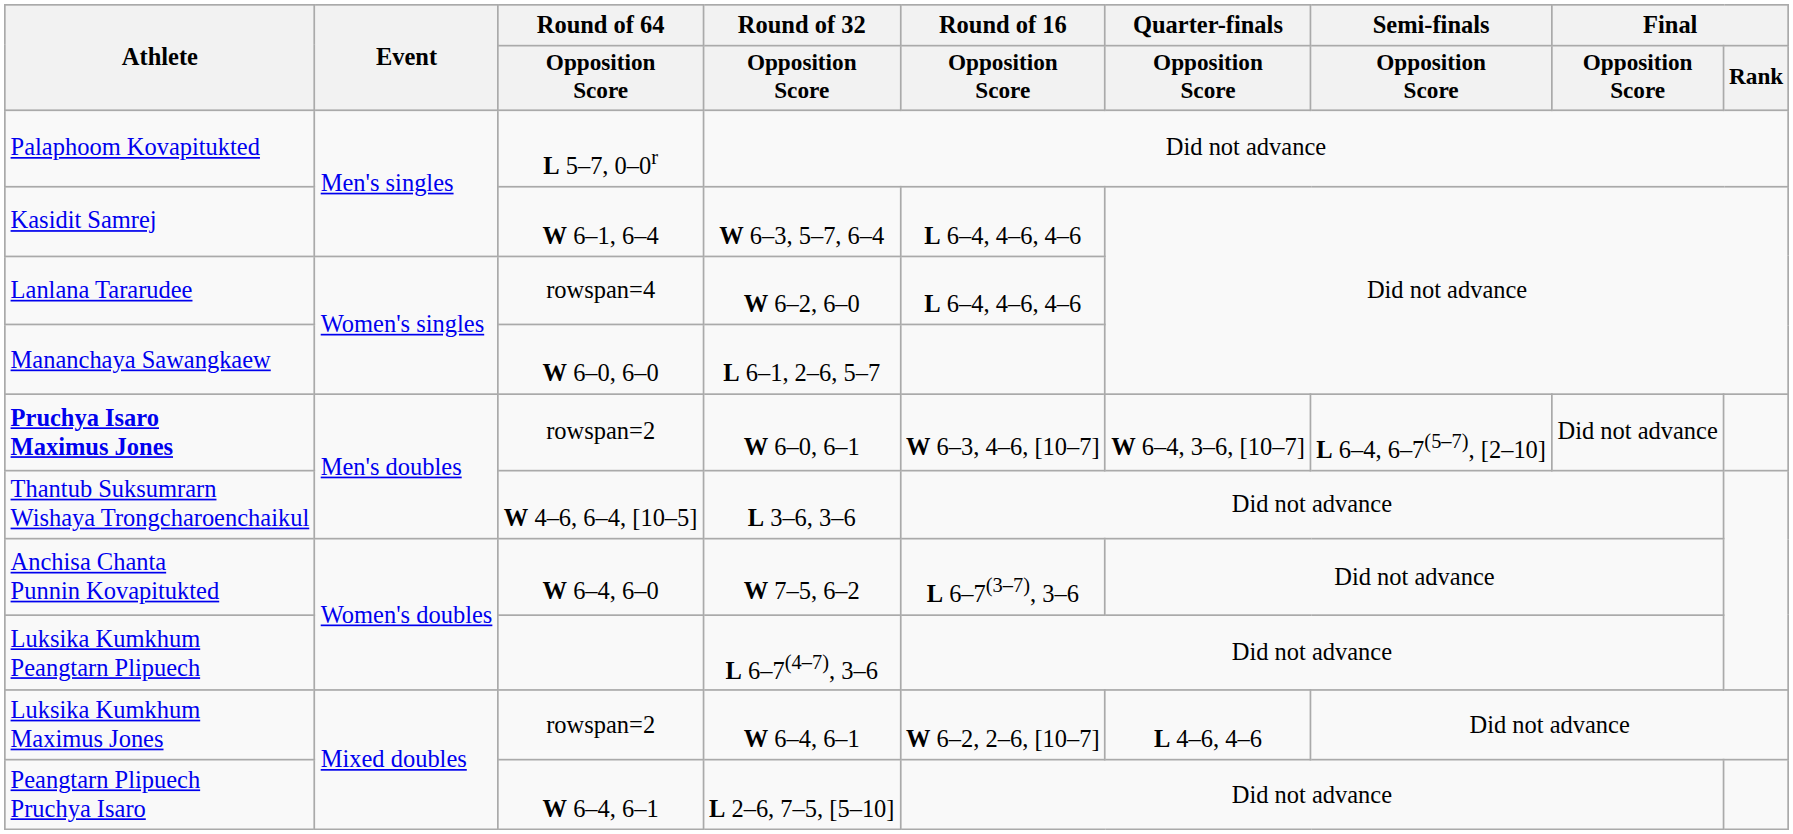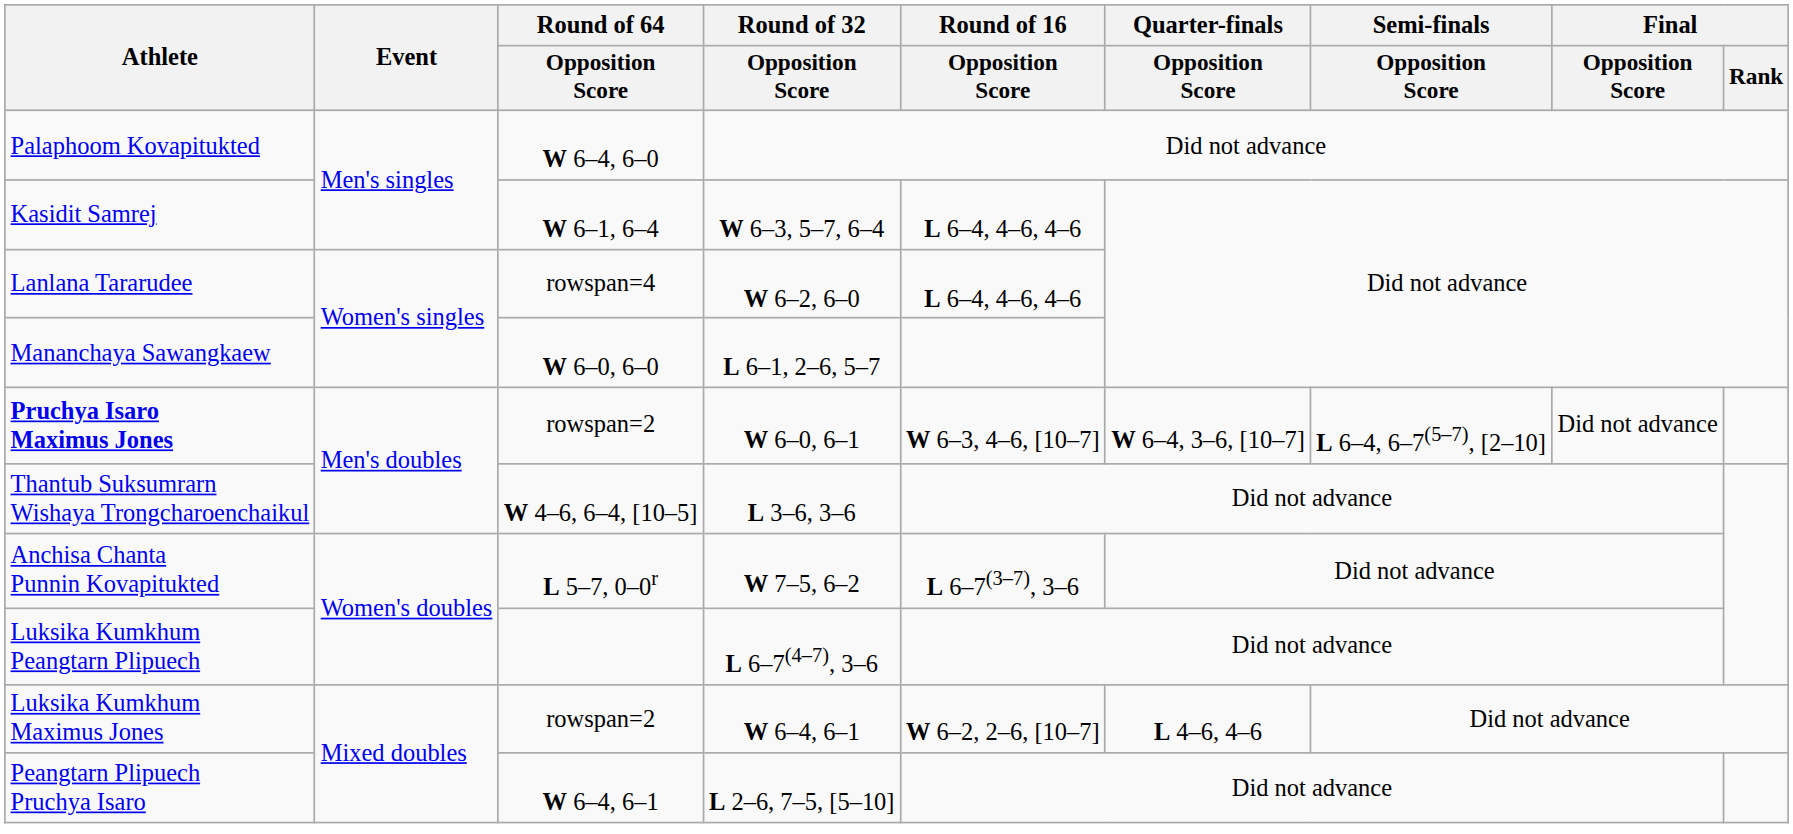Palaphoom Kovapitukted | Round of 64 / Opposition Score: L 5–7, 0–0r -> W 6–4, 6–0
Anchisa Chanta Punnin Kovapitukted | Round of 64 / Opposition Score: W 6–4, 6–0 -> L 5–7, 0–0r
